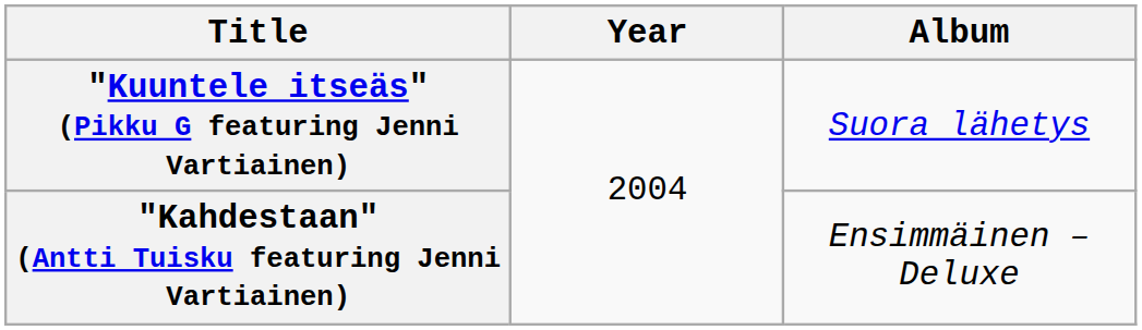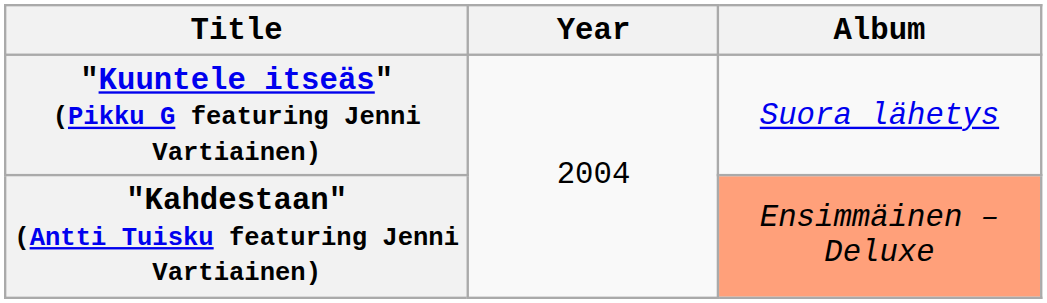"Kahdestaan" (Antti Tuisku featuring Jenni Vartiainen) | Album: no background -> lightsalmon background
